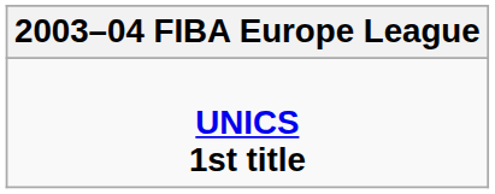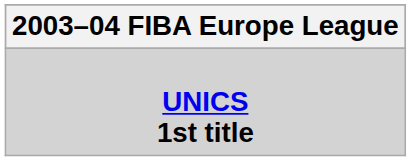row 2 | column 1: no background -> lightgrey background
